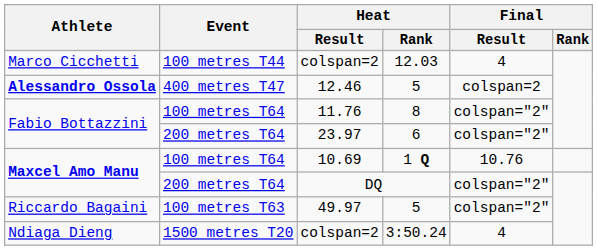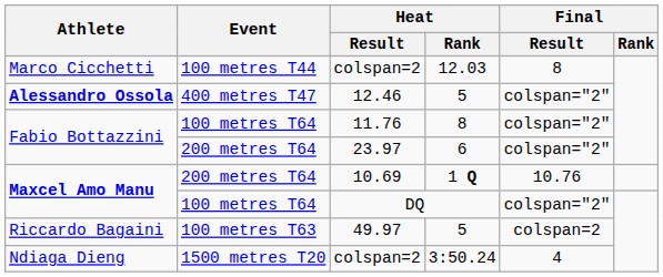colspan=2 / 12.03 | Final / Result: 4 -> 8
12.46 | Final / Result: colspan=2 -> colspan="2"
10.69 | Event: 100 metres T64 -> 200 metres T64
DQ | Event: 200 metres T64 -> 100 metres T64
49.97 | Final / Result: colspan="2" -> colspan=2
